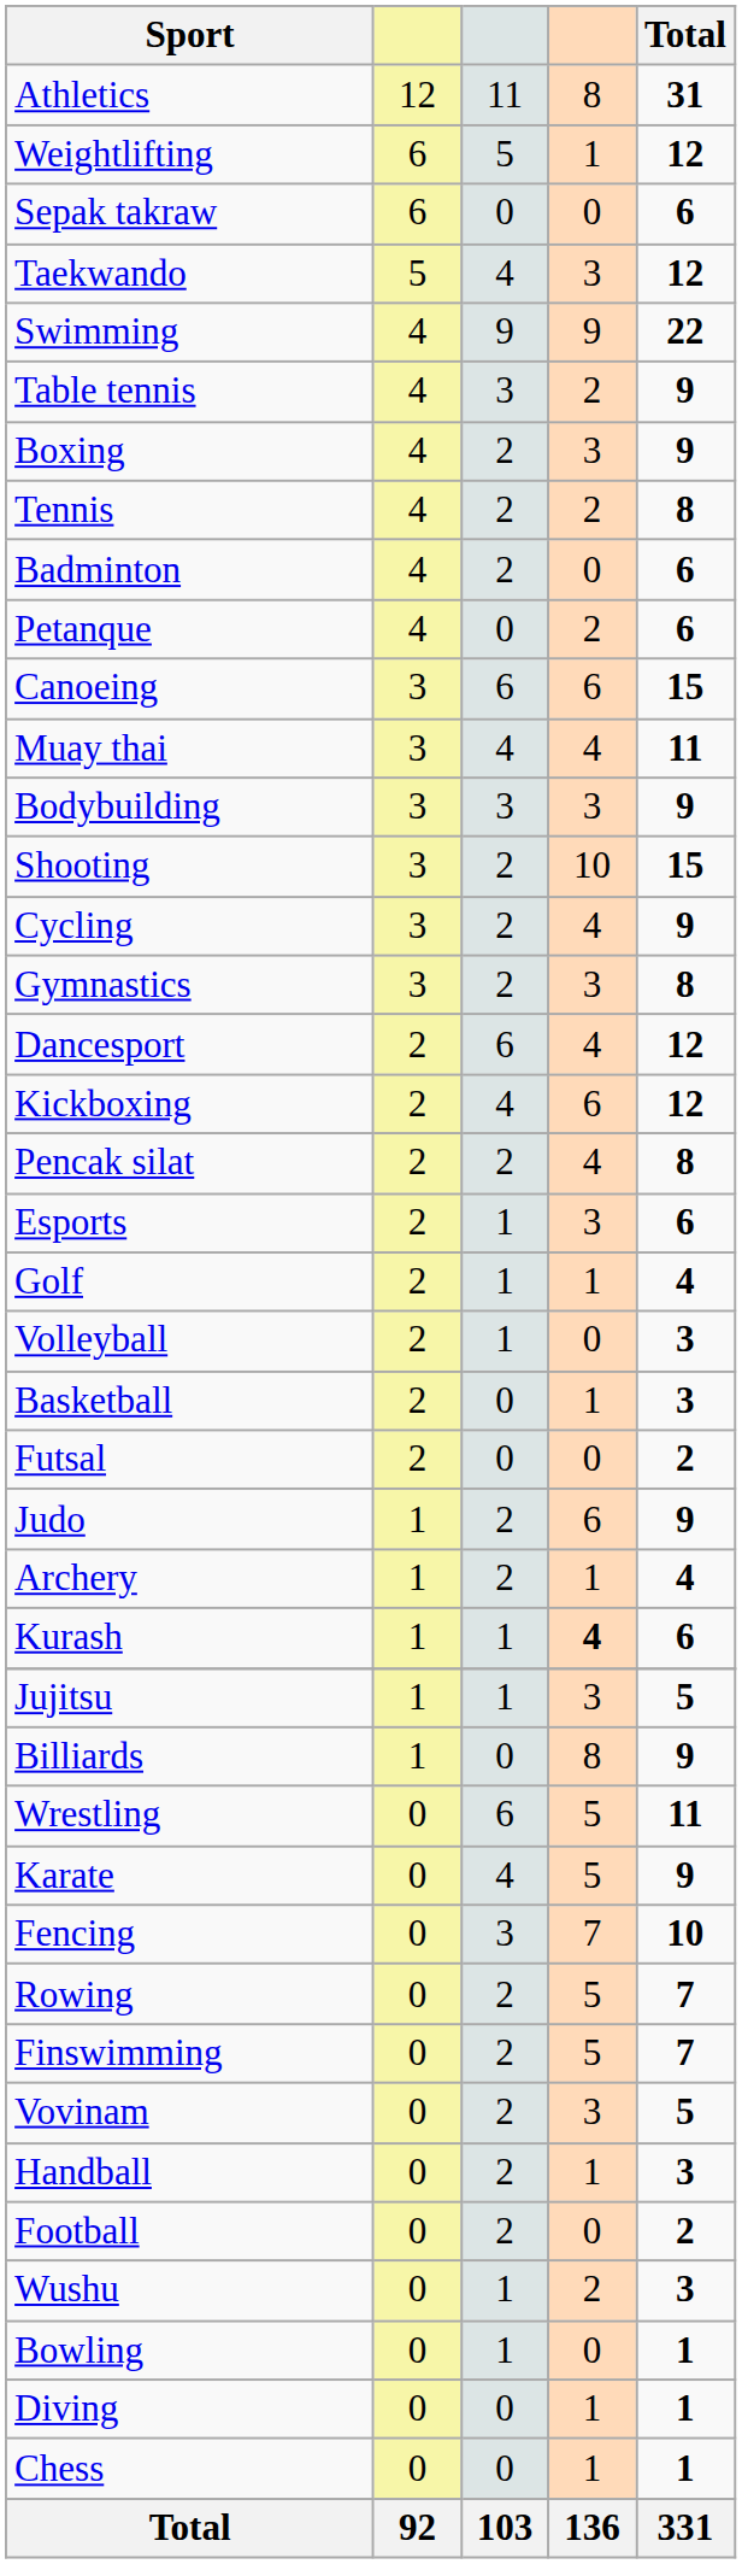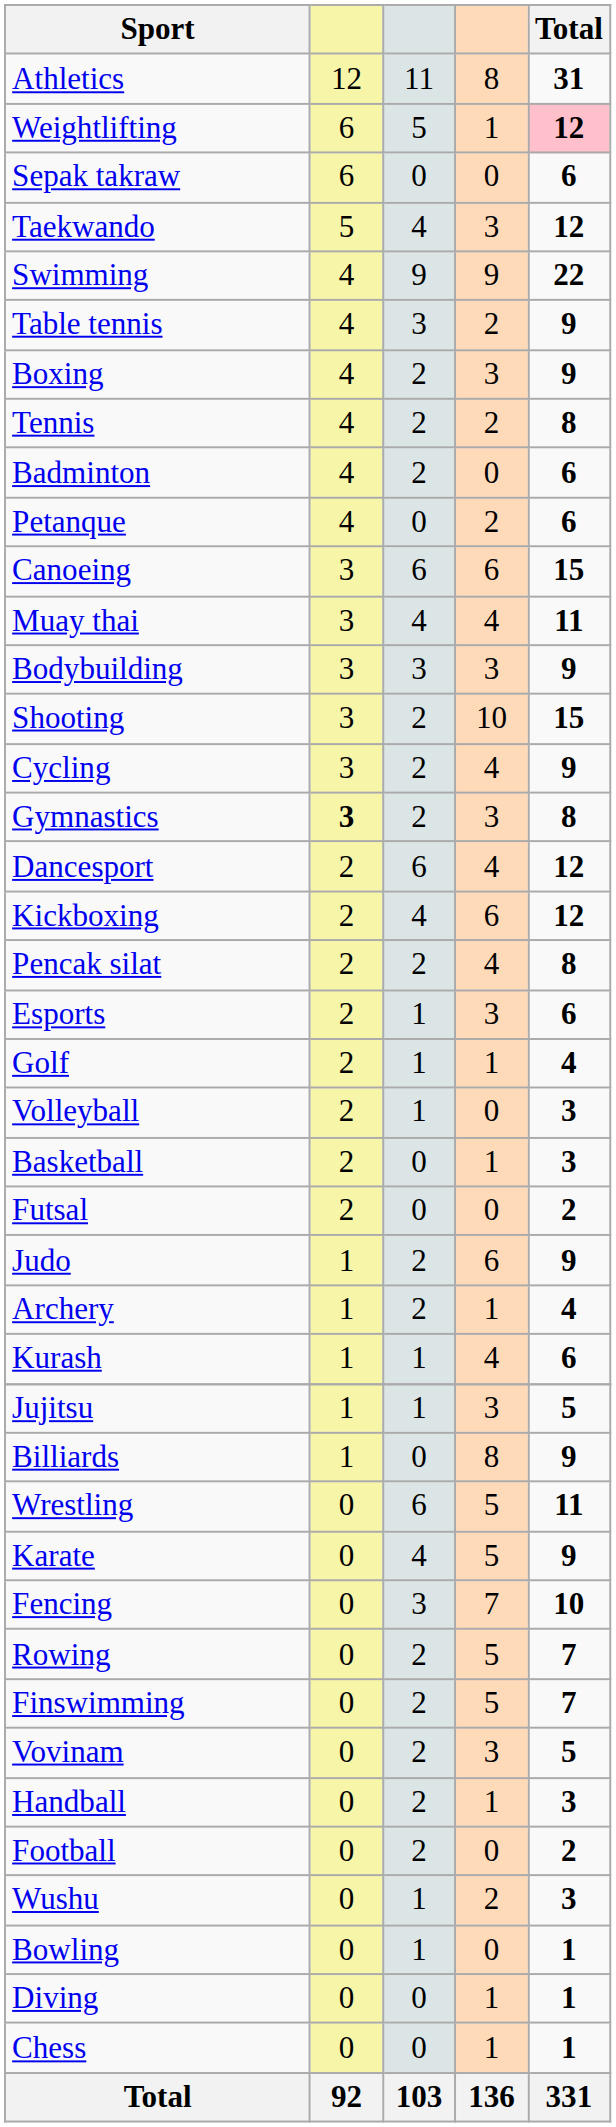Weightlifting | Total: no background -> pink background
Gymnastics | column 2: normal -> bold
Kurash | column 4: bold -> normal
